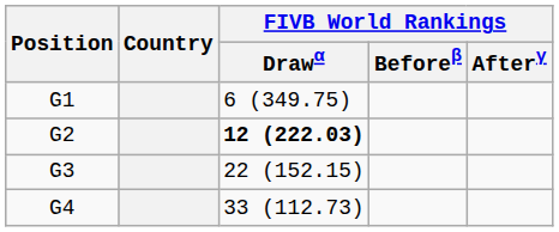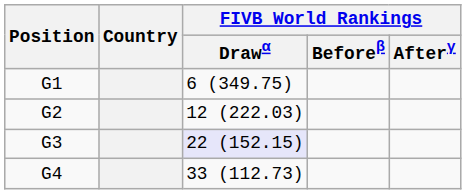G2 | FIVB World Rankings / Drawα: bold -> normal
G3 | FIVB World Rankings / Drawα: no background -> lavender background
